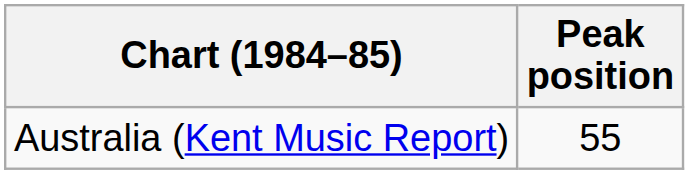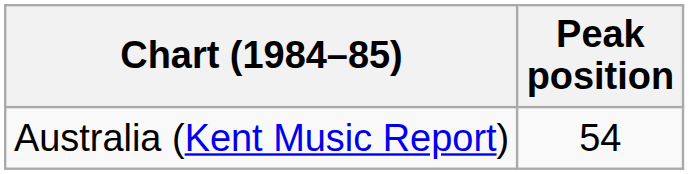Australia (Kent Music Report) | Peak position: 55 -> 54
